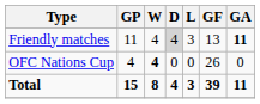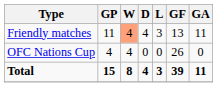Friendly matches | W: no background -> lightsalmon background
Friendly matches | D: lightgrey background -> no background
Friendly matches | GA: bold -> normal
OFC Nations Cup | W: bold -> normal
